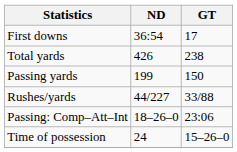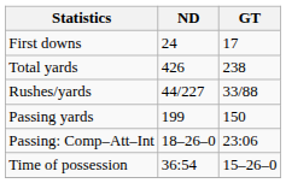First downs | ND: 36:54 -> 24
rows swapped: Rushes/yards <-> Passing yards
Time of possession | ND: 24 -> 36:54
